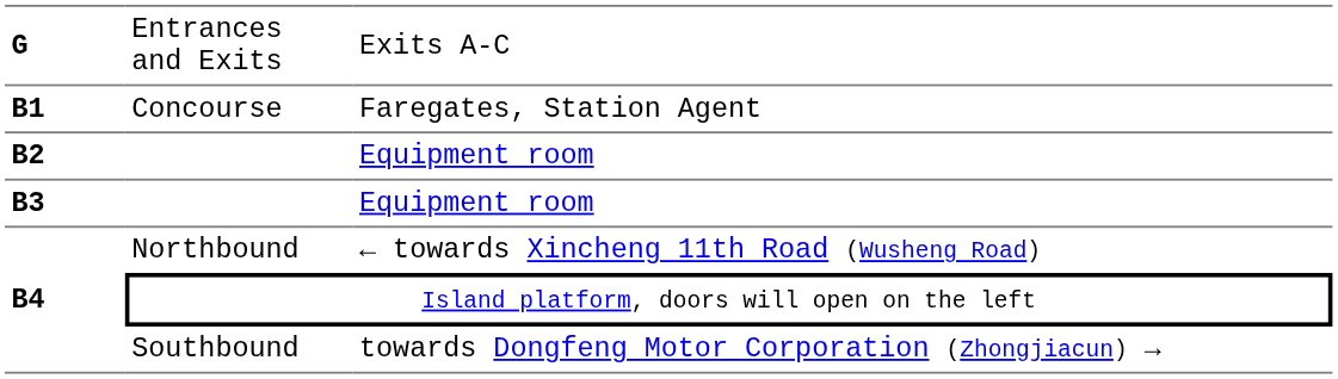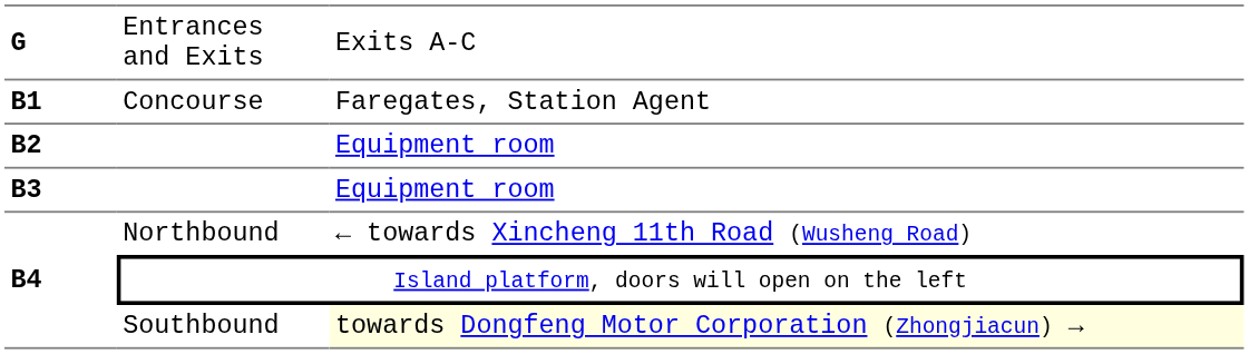Southbound | column 3: no background -> lightyellow background
